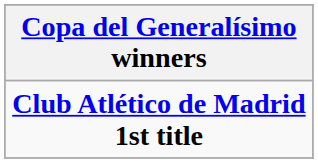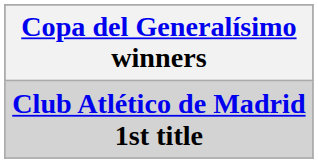row 2 | column 1: no background -> lightgrey background
